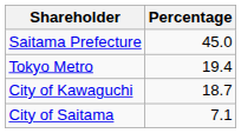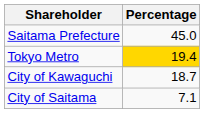Tokyo Metro | Percentage: no background -> gold background
